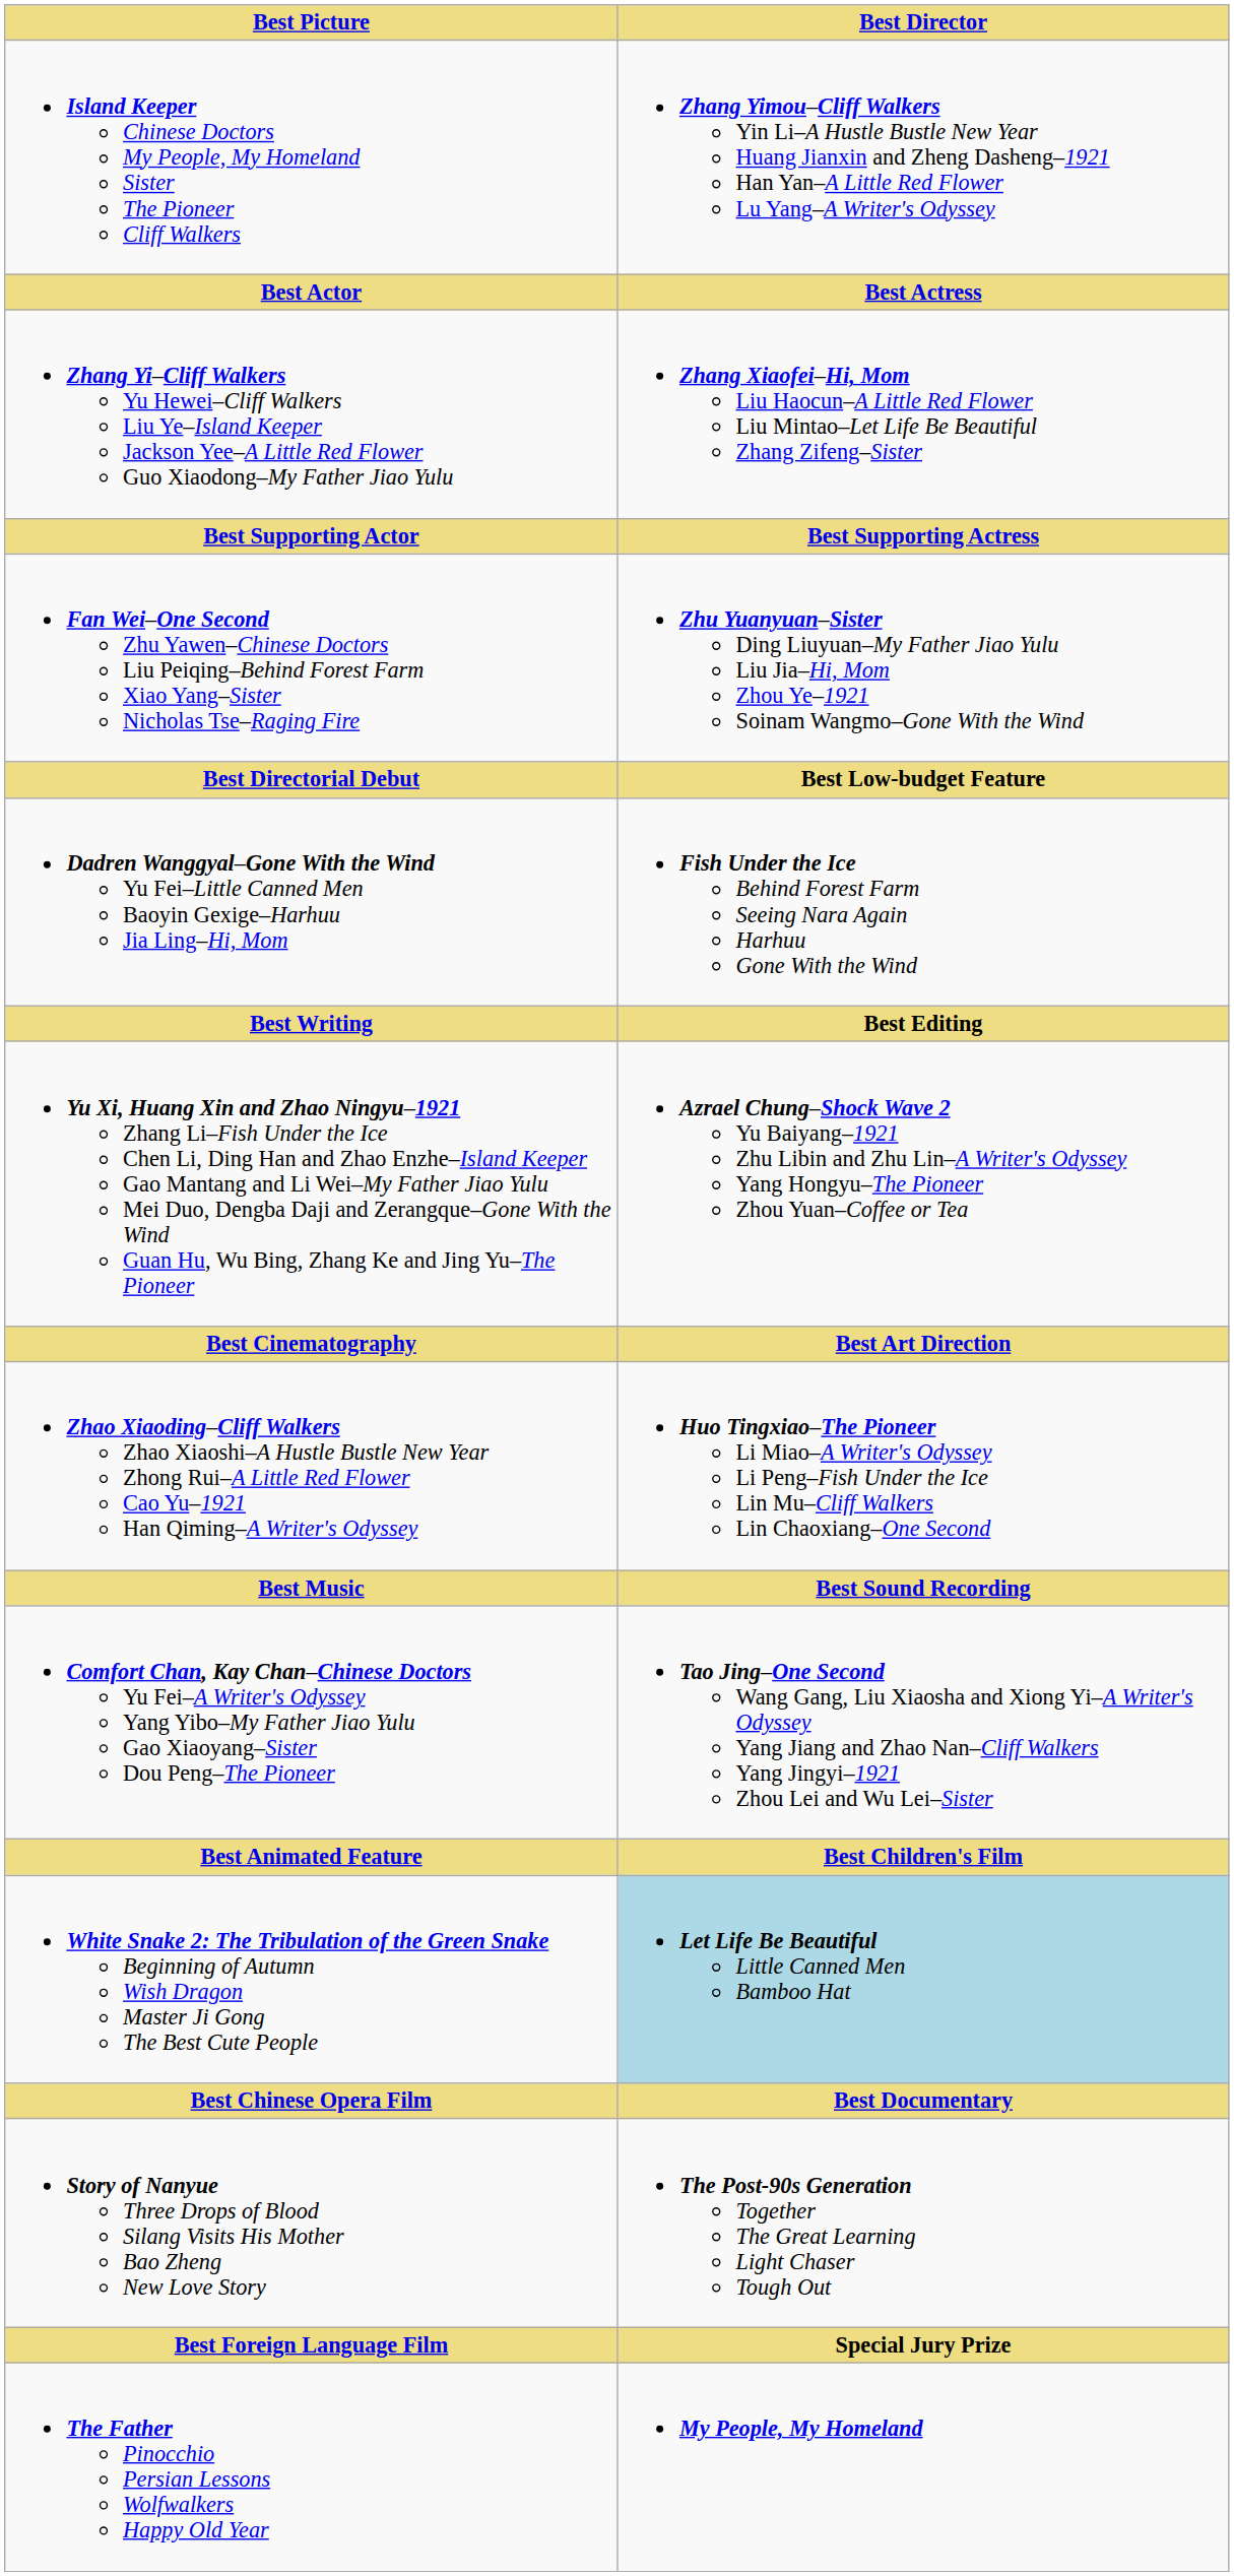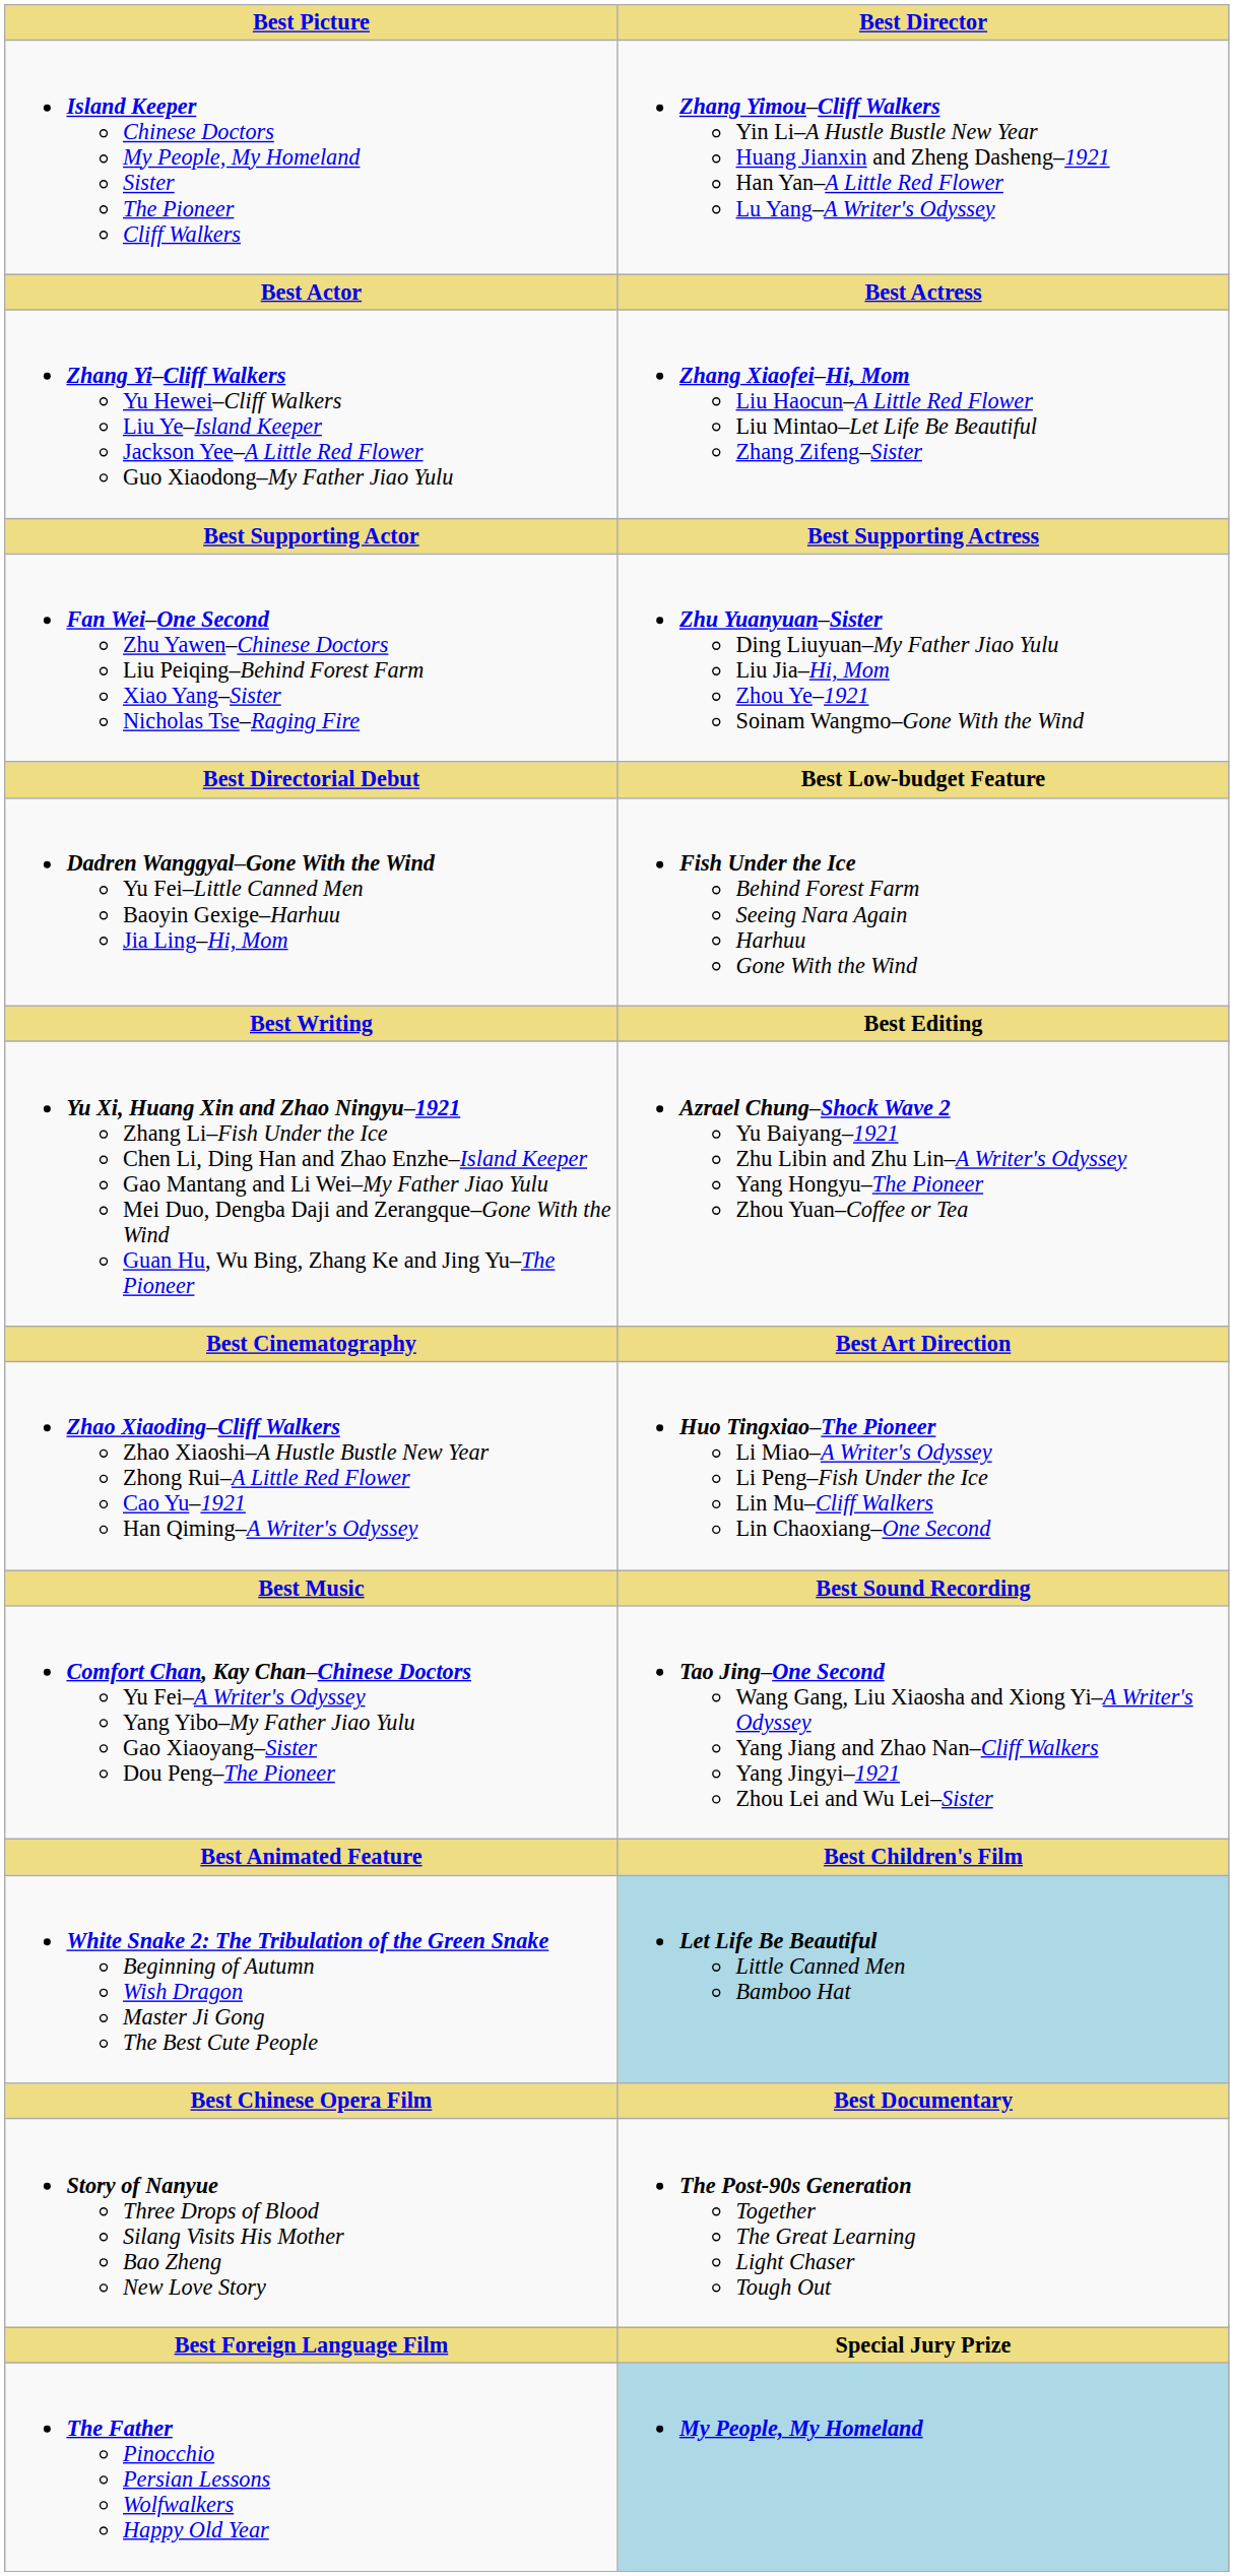row 20 | Best Director: no background -> lightblue background
